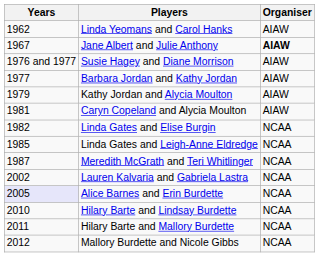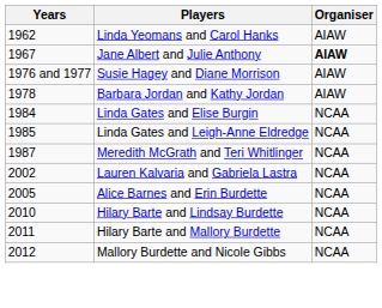Barbara Jordan and Kathy Jordan | Years: 1977 -> 1978
- row: 1979 | Kathy Jordan and Alycia Moulton | AIAW
- row: 1981 | Caryn Copeland and Alycia Moulton | AIAW
Linda Gates and Elise Burgin | Years: 1982 -> 1984
Alice Barnes and Erin Burdette | Years: lavender background -> no background
